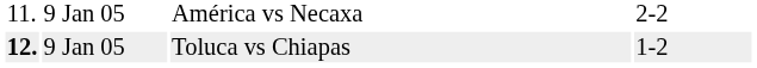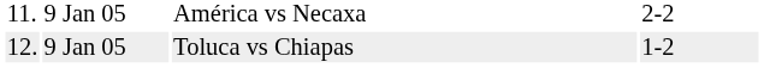9 Jan 05 / Toluca vs Chiapas | column 1: bold -> normal
